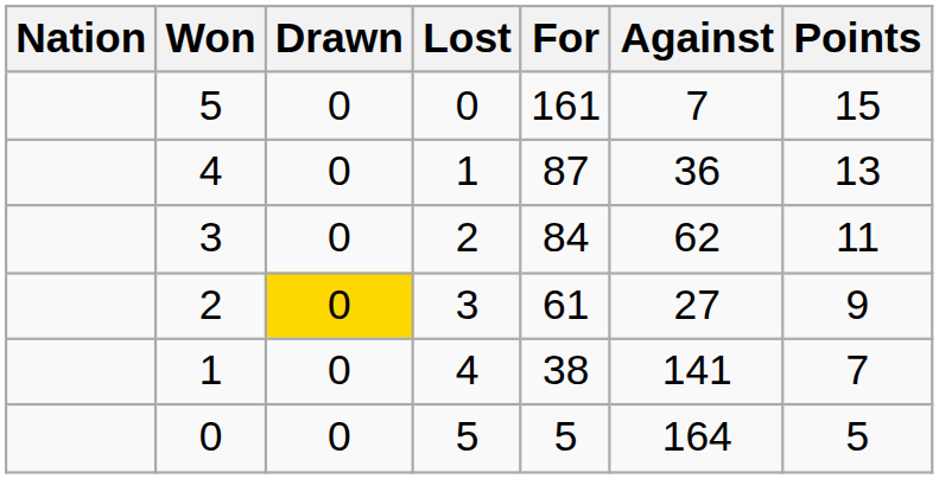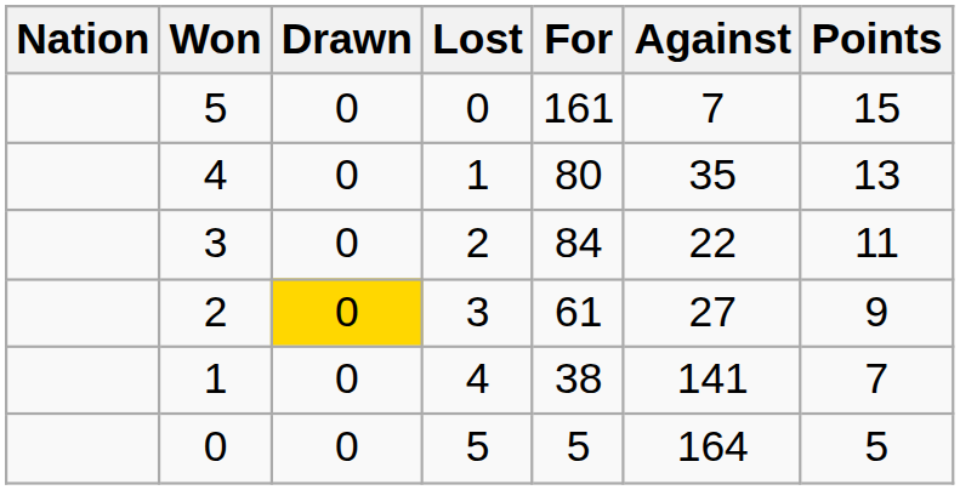row 3 | For: 87 -> 80
row 3 | Against: 36 -> 35
row 4 | Against: 62 -> 22
